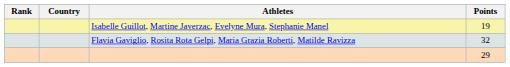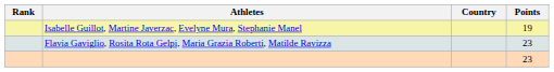columns swapped: Country <-> Athletes
row 3 | Points: 32 -> 23
row 4 | Points: 29 -> 23
